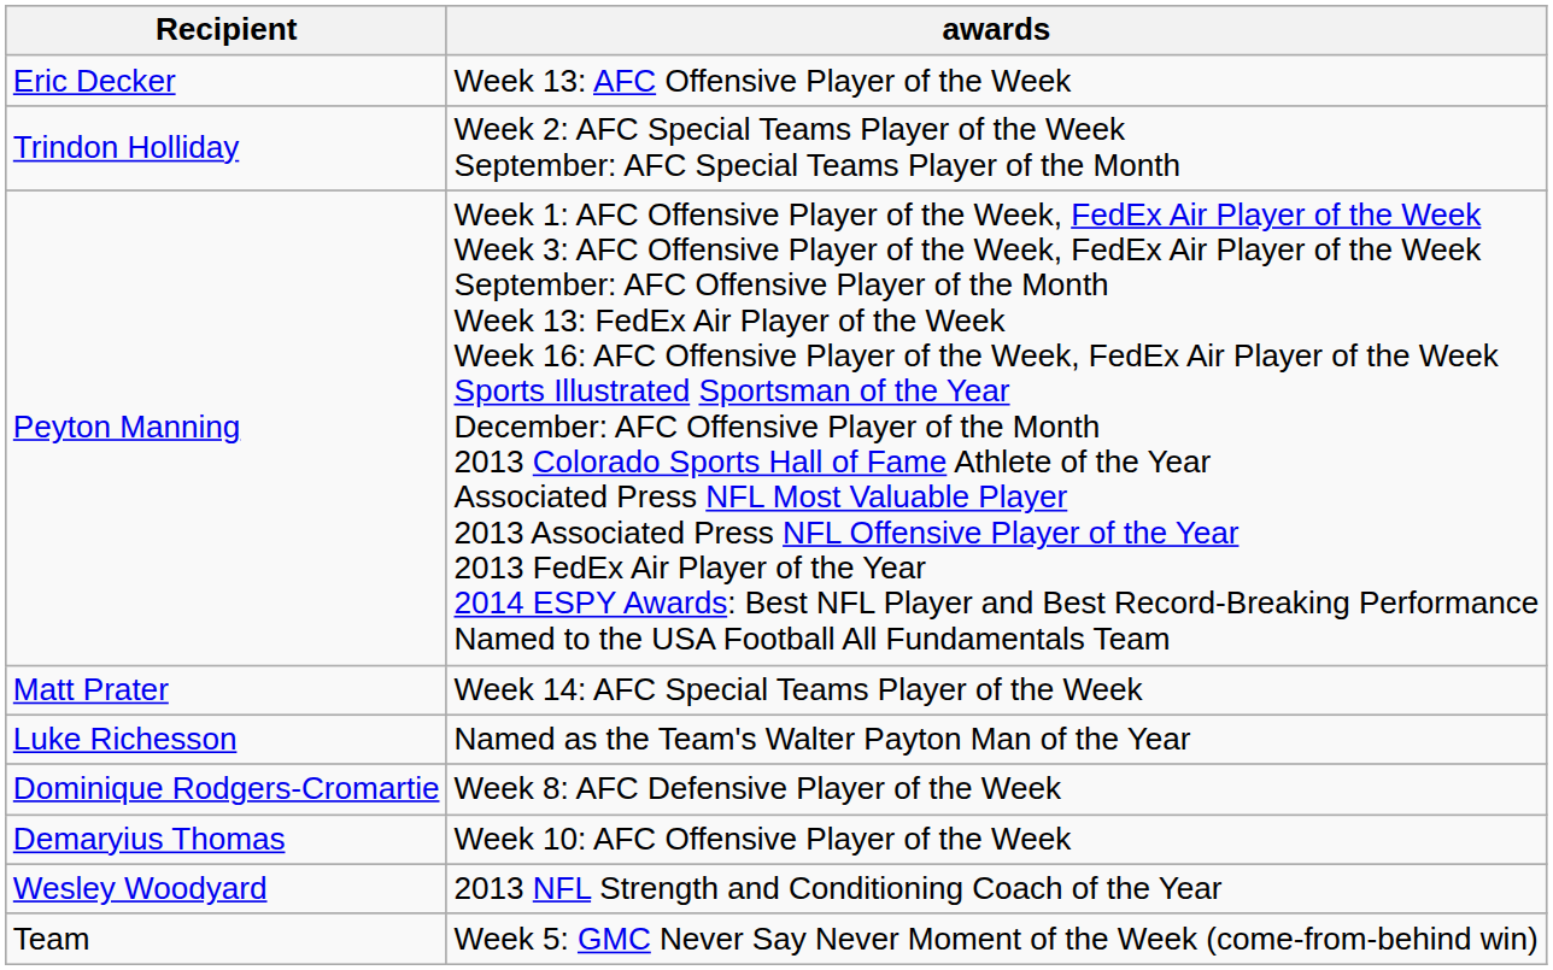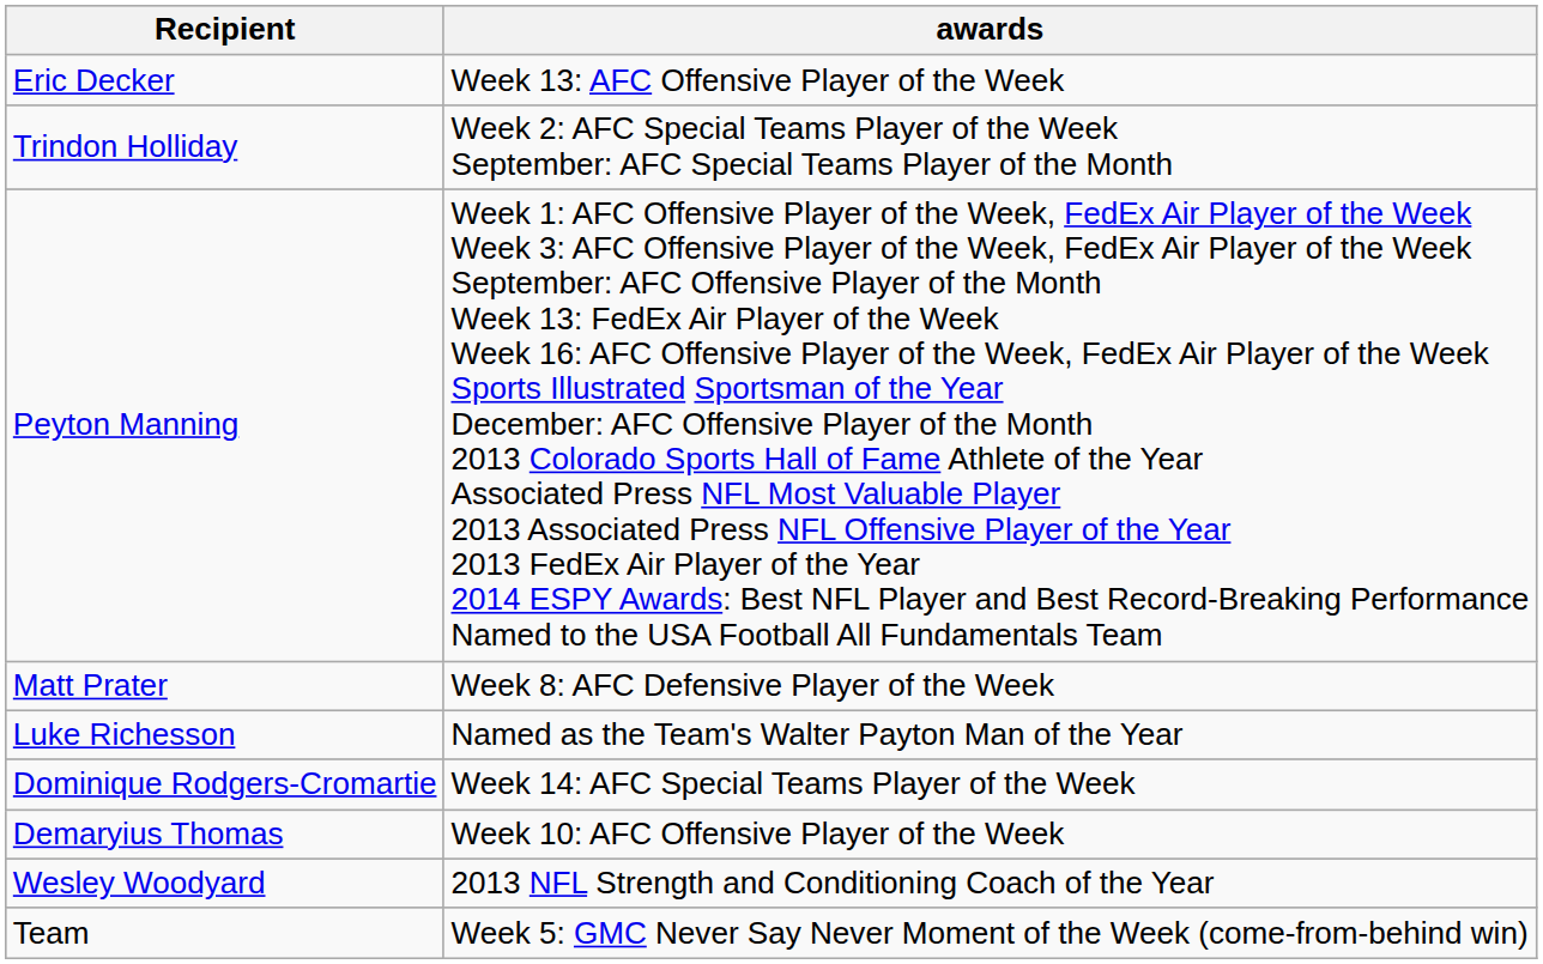Matt Prater | awards: Week 14: AFC Special Teams Player of the Week -> Week 8: AFC Defensive Player of the Week
Dominique Rodgers-Cromartie | awards: Week 8: AFC Defensive Player of the Week -> Week 14: AFC Special Teams Player of the Week
